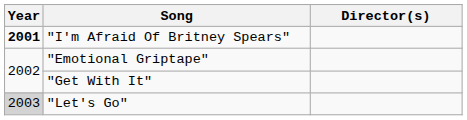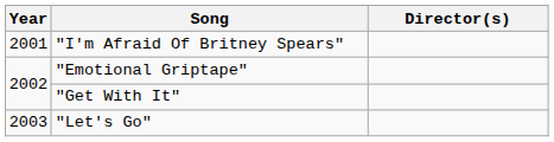"I'm Afraid Of Britney Spears" | Year: bold -> normal
"Let's Go" | Year: lightgrey background -> no background
